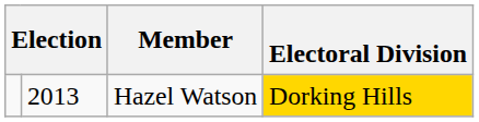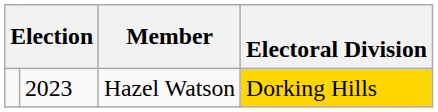Hazel Watson | column 2: 2013 -> 2023
